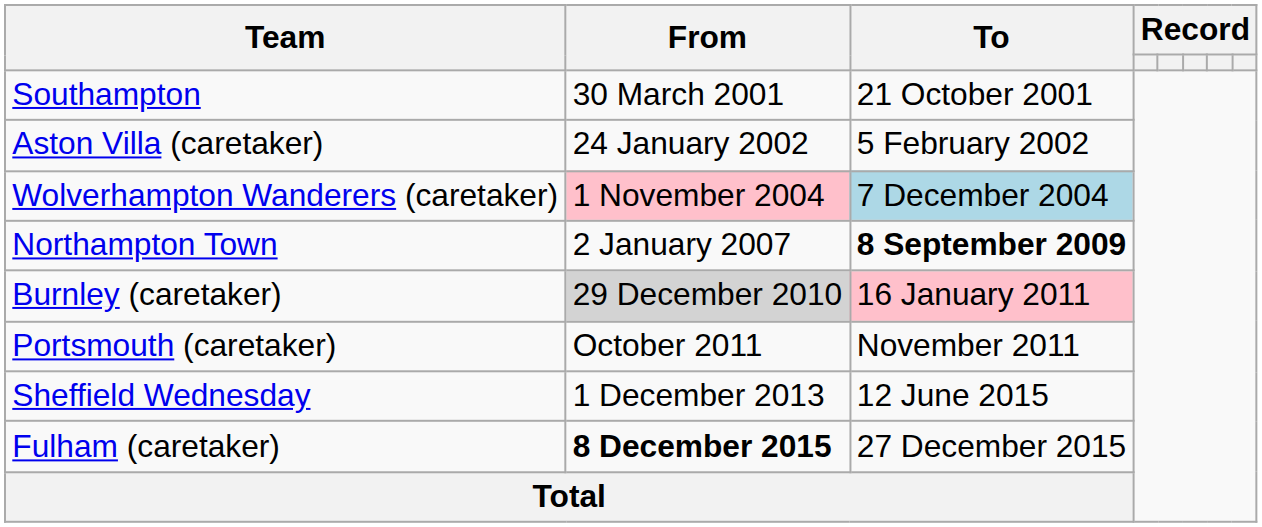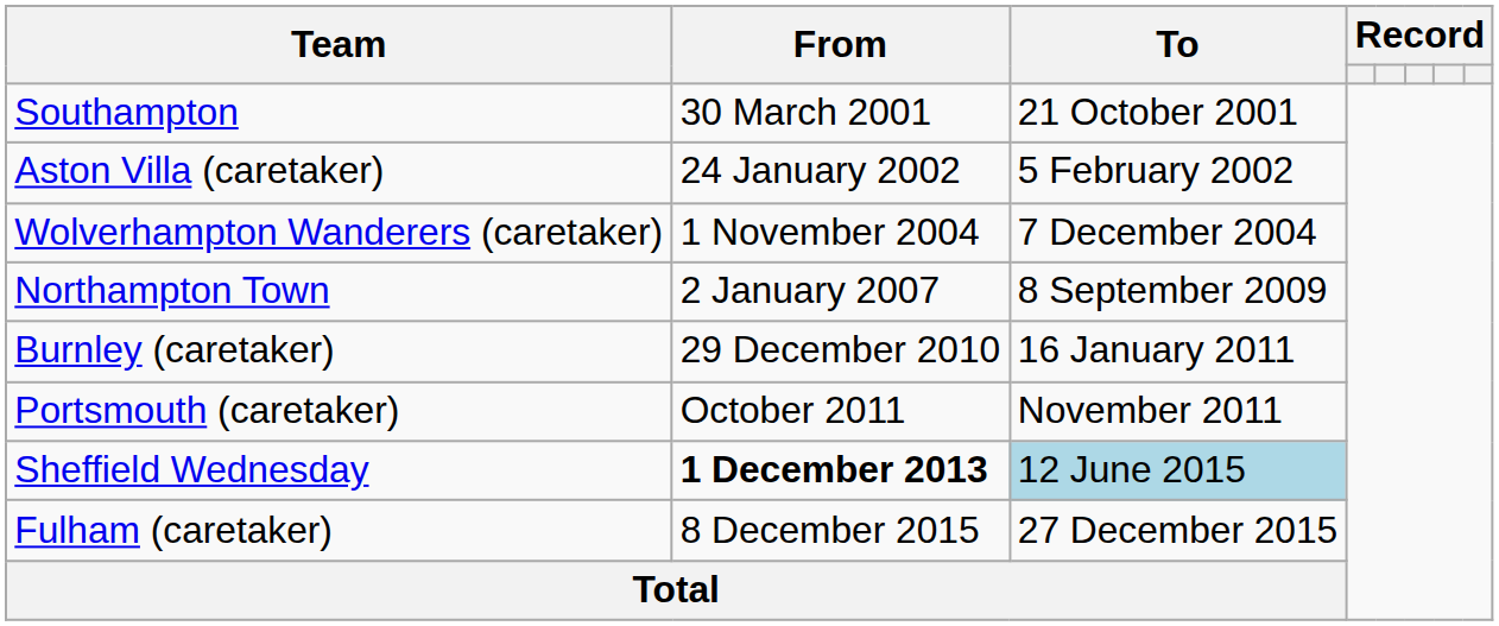Wolverhampton Wanderers (caretaker) | From: pink background -> no background
Wolverhampton Wanderers (caretaker) | To: lightblue background -> no background
Northampton Town | To: bold -> normal
Burnley (caretaker) | From: lightgrey background -> no background
Burnley (caretaker) | To: pink background -> no background
Sheffield Wednesday | From: normal -> bold
Sheffield Wednesday | To: no background -> lightblue background
Fulham (caretaker) | From: bold -> normal
